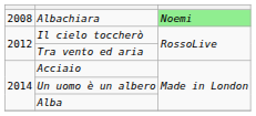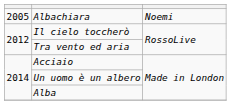Albachiara | column 1: 2008 -> 2005
Albachiara | column 3: lightgreen background -> no background
